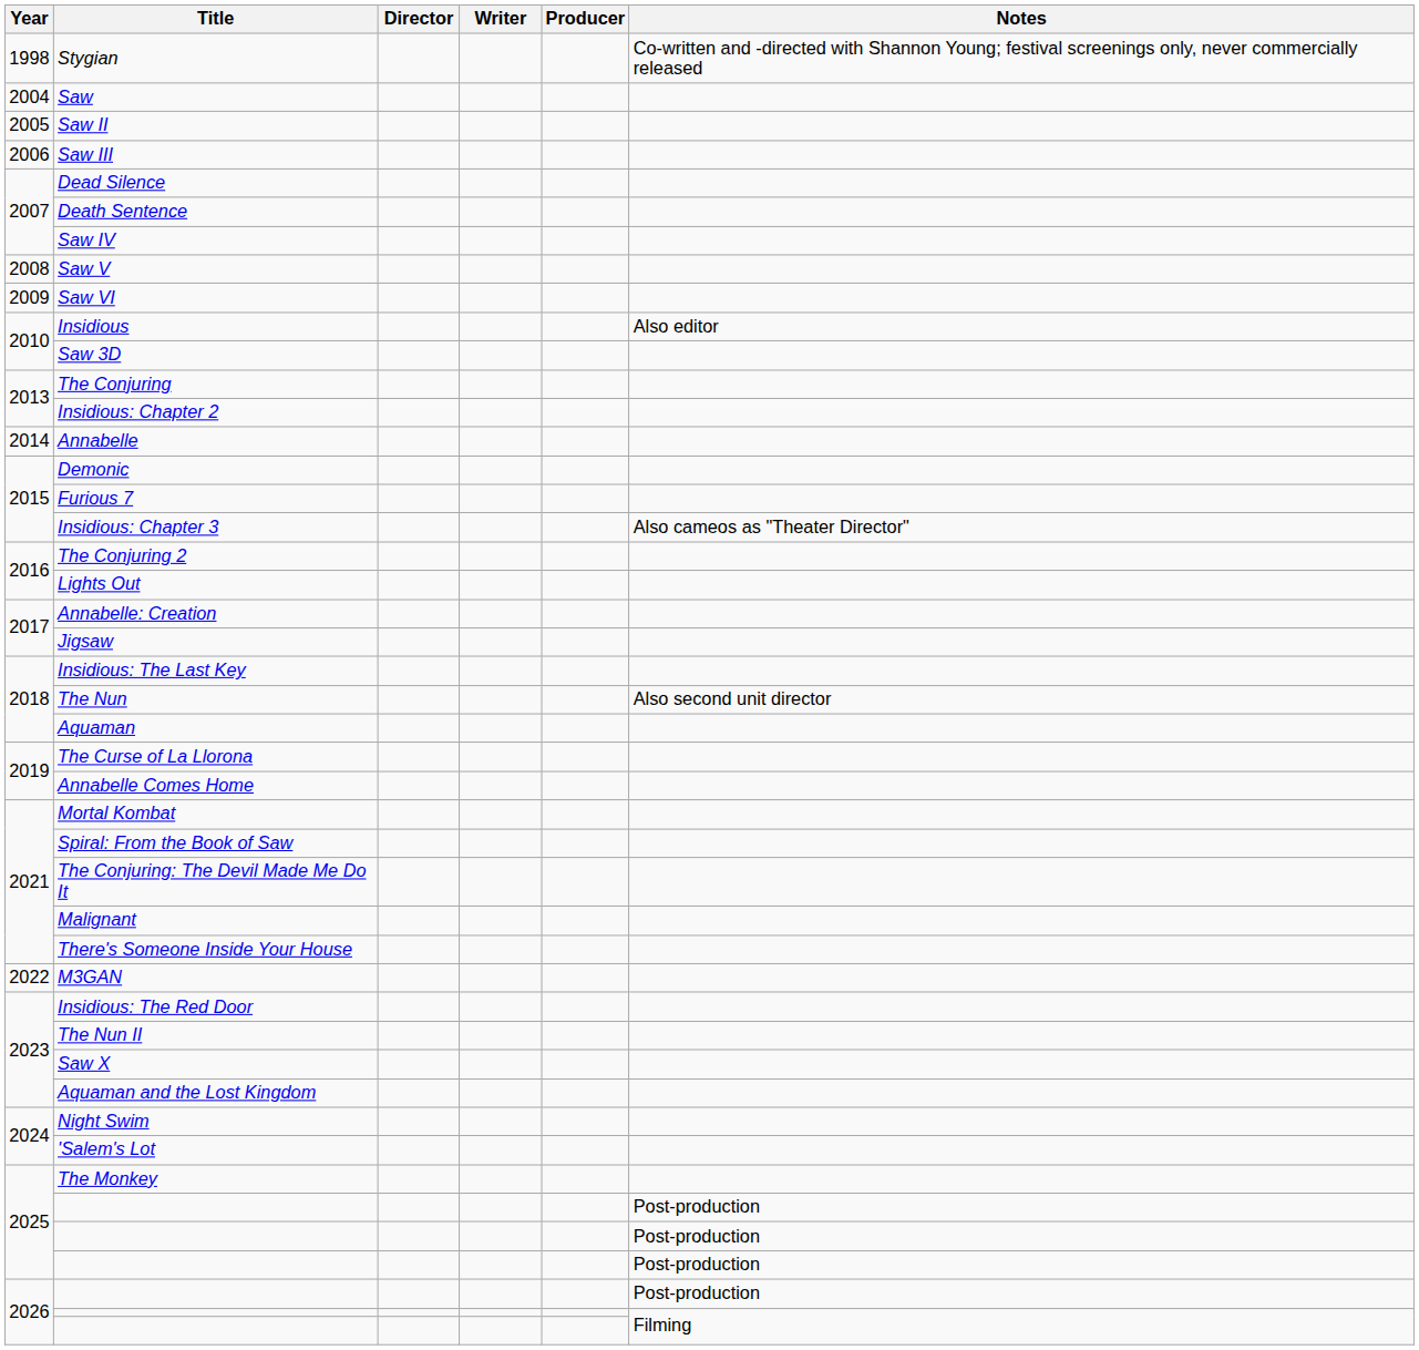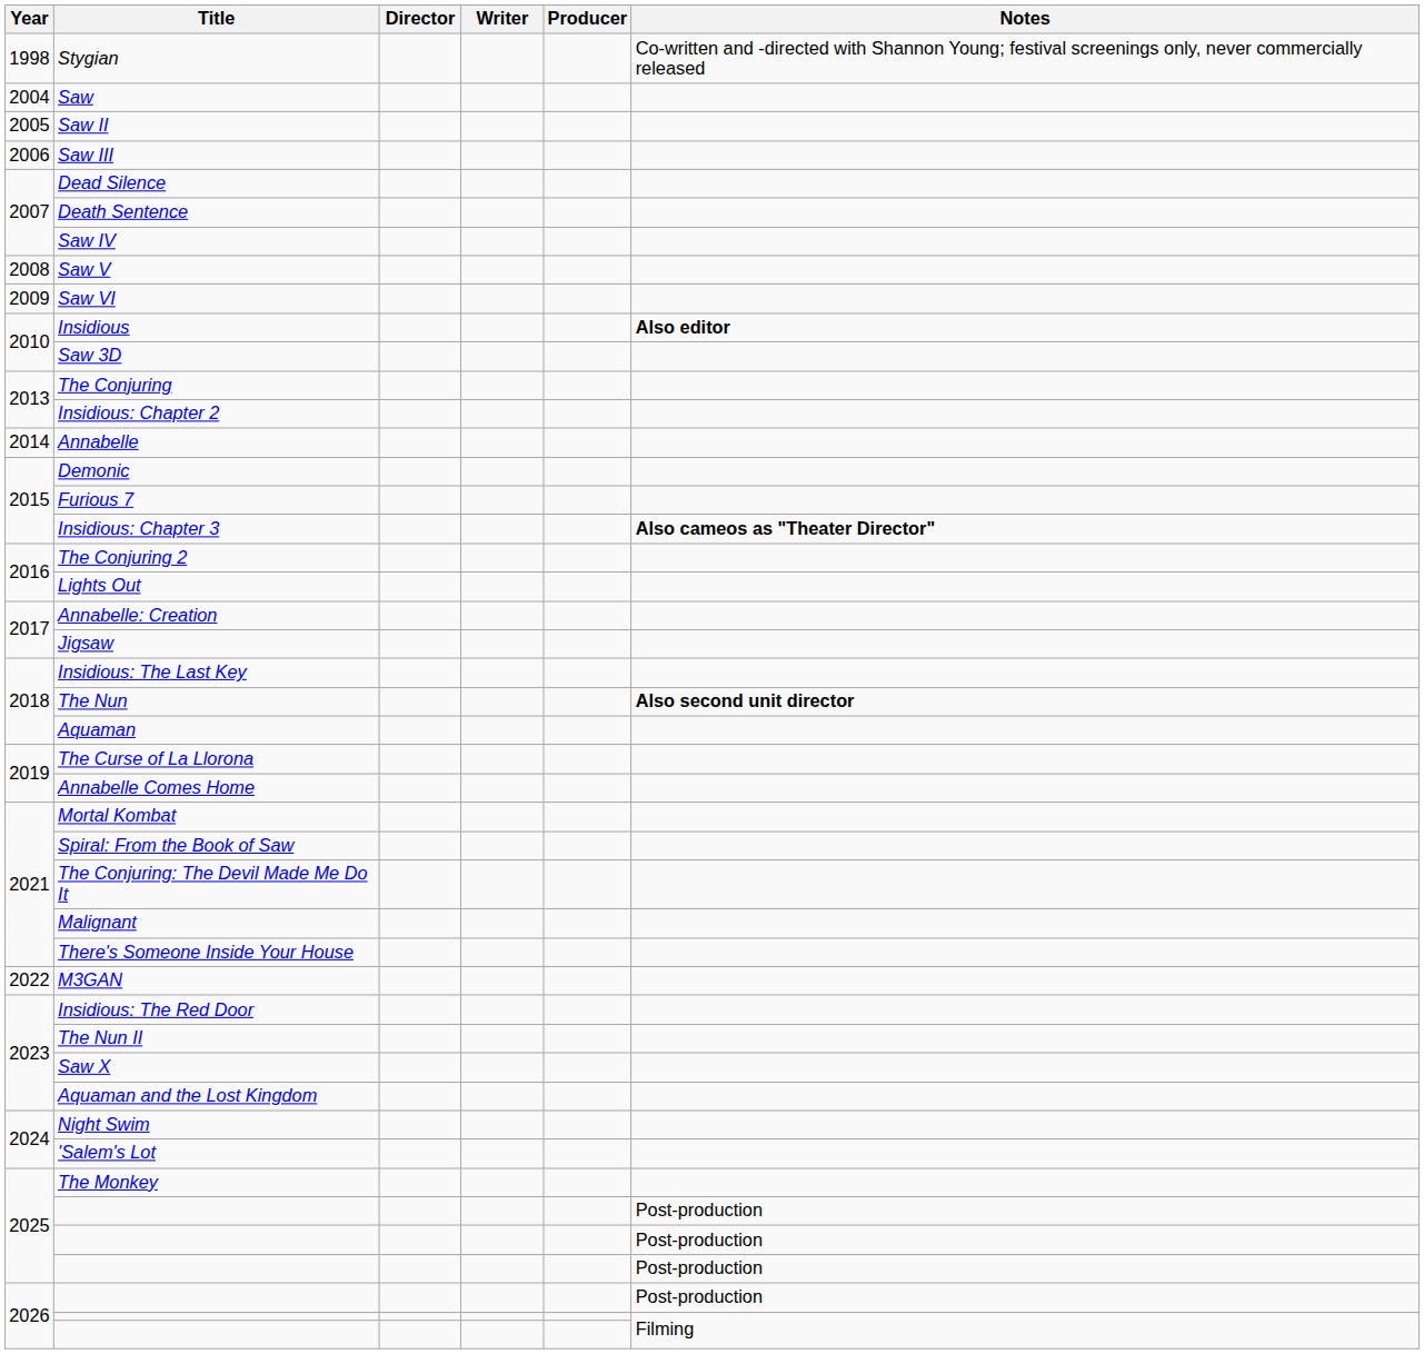Insidious | Notes: normal -> bold
Insidious: Chapter 3 | Notes: normal -> bold
The Nun | Notes: normal -> bold
